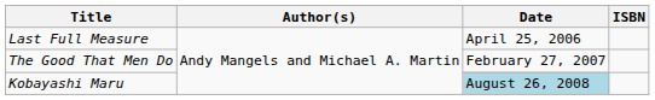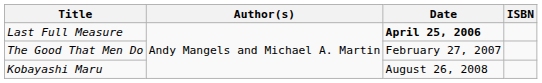Last Full Measure | Date: normal -> bold
Kobayashi Maru | Date: lightblue background -> no background
